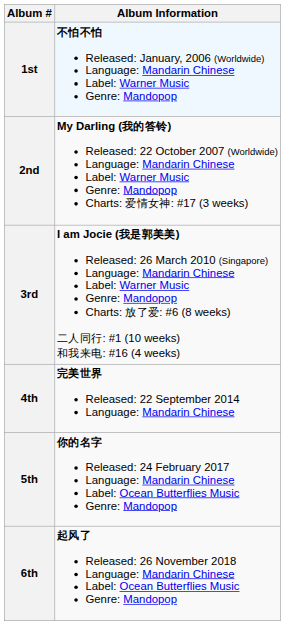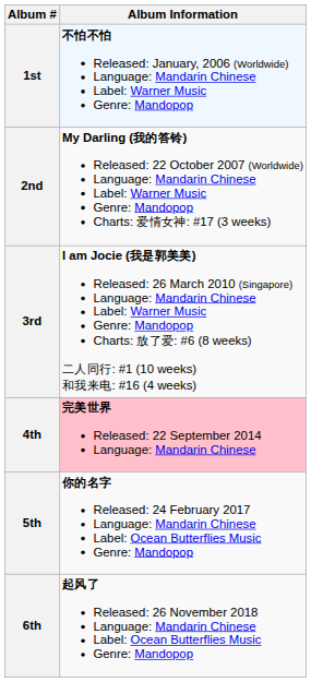4th | Album Information: no background -> pink background
